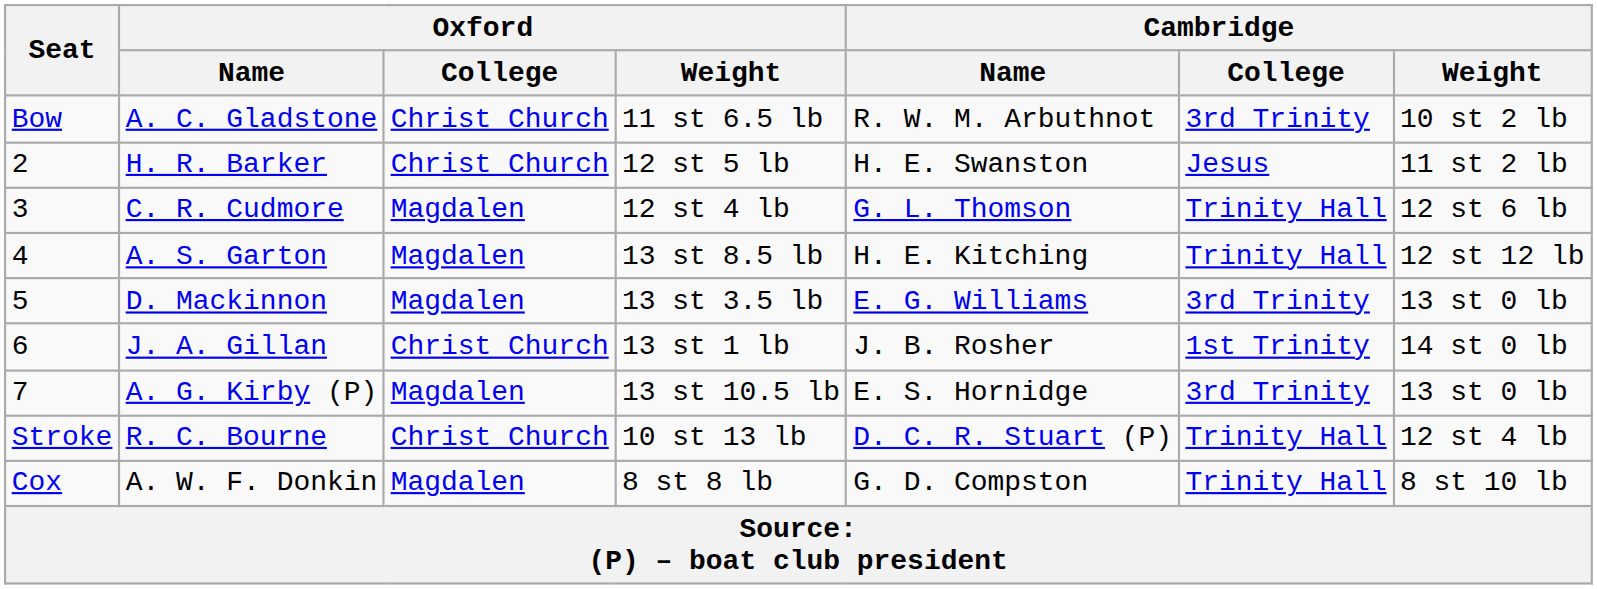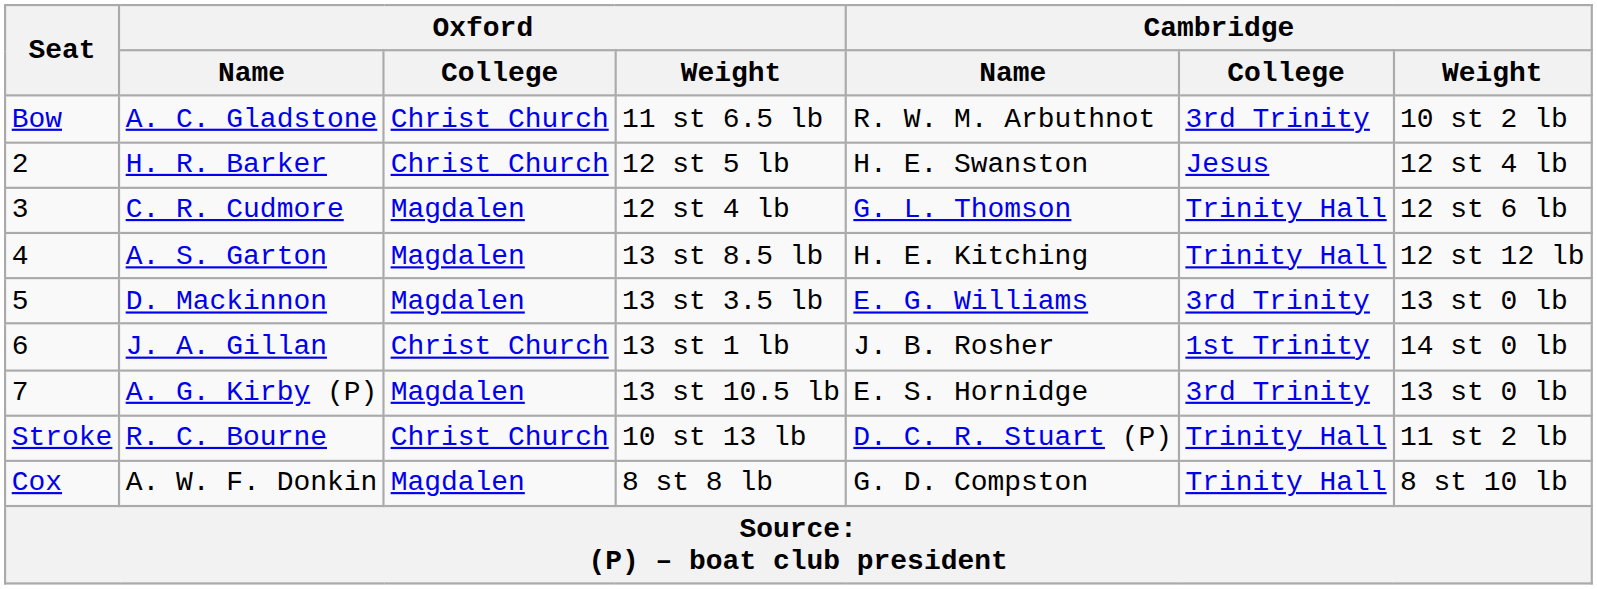H. R. Barker | Cambridge / Weight: 11 st 2 lb -> 12 st 4 lb
R. C. Bourne | Cambridge / Weight: 12 st 4 lb -> 11 st 2 lb
